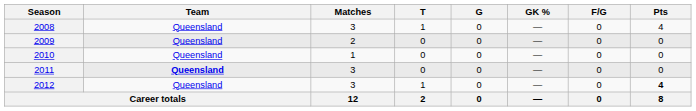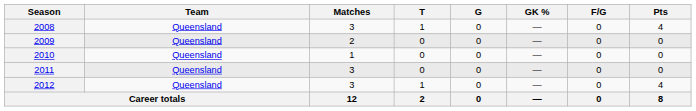2011 | Team: bold -> normal
2012 | Pts: bold -> normal
